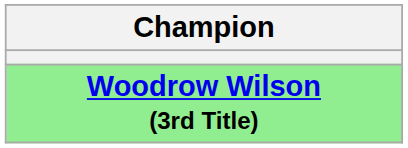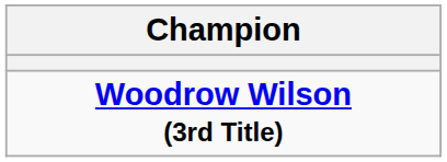row 3 | column 1: lightgreen background -> no background
